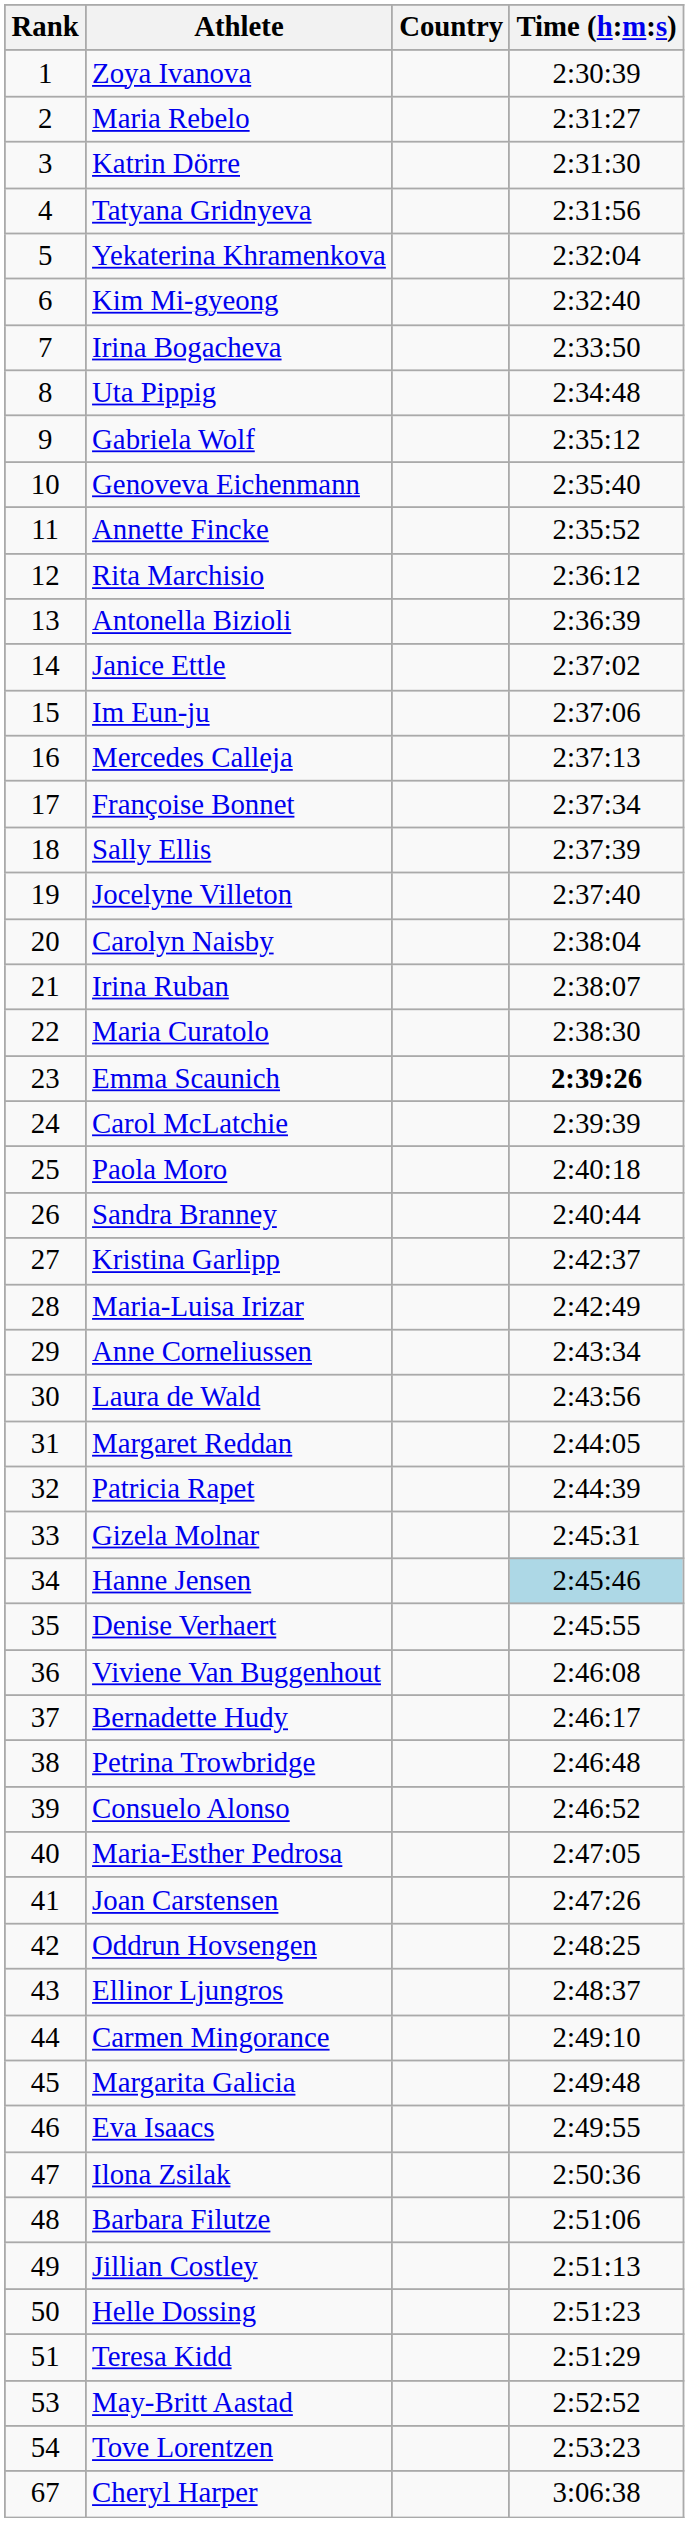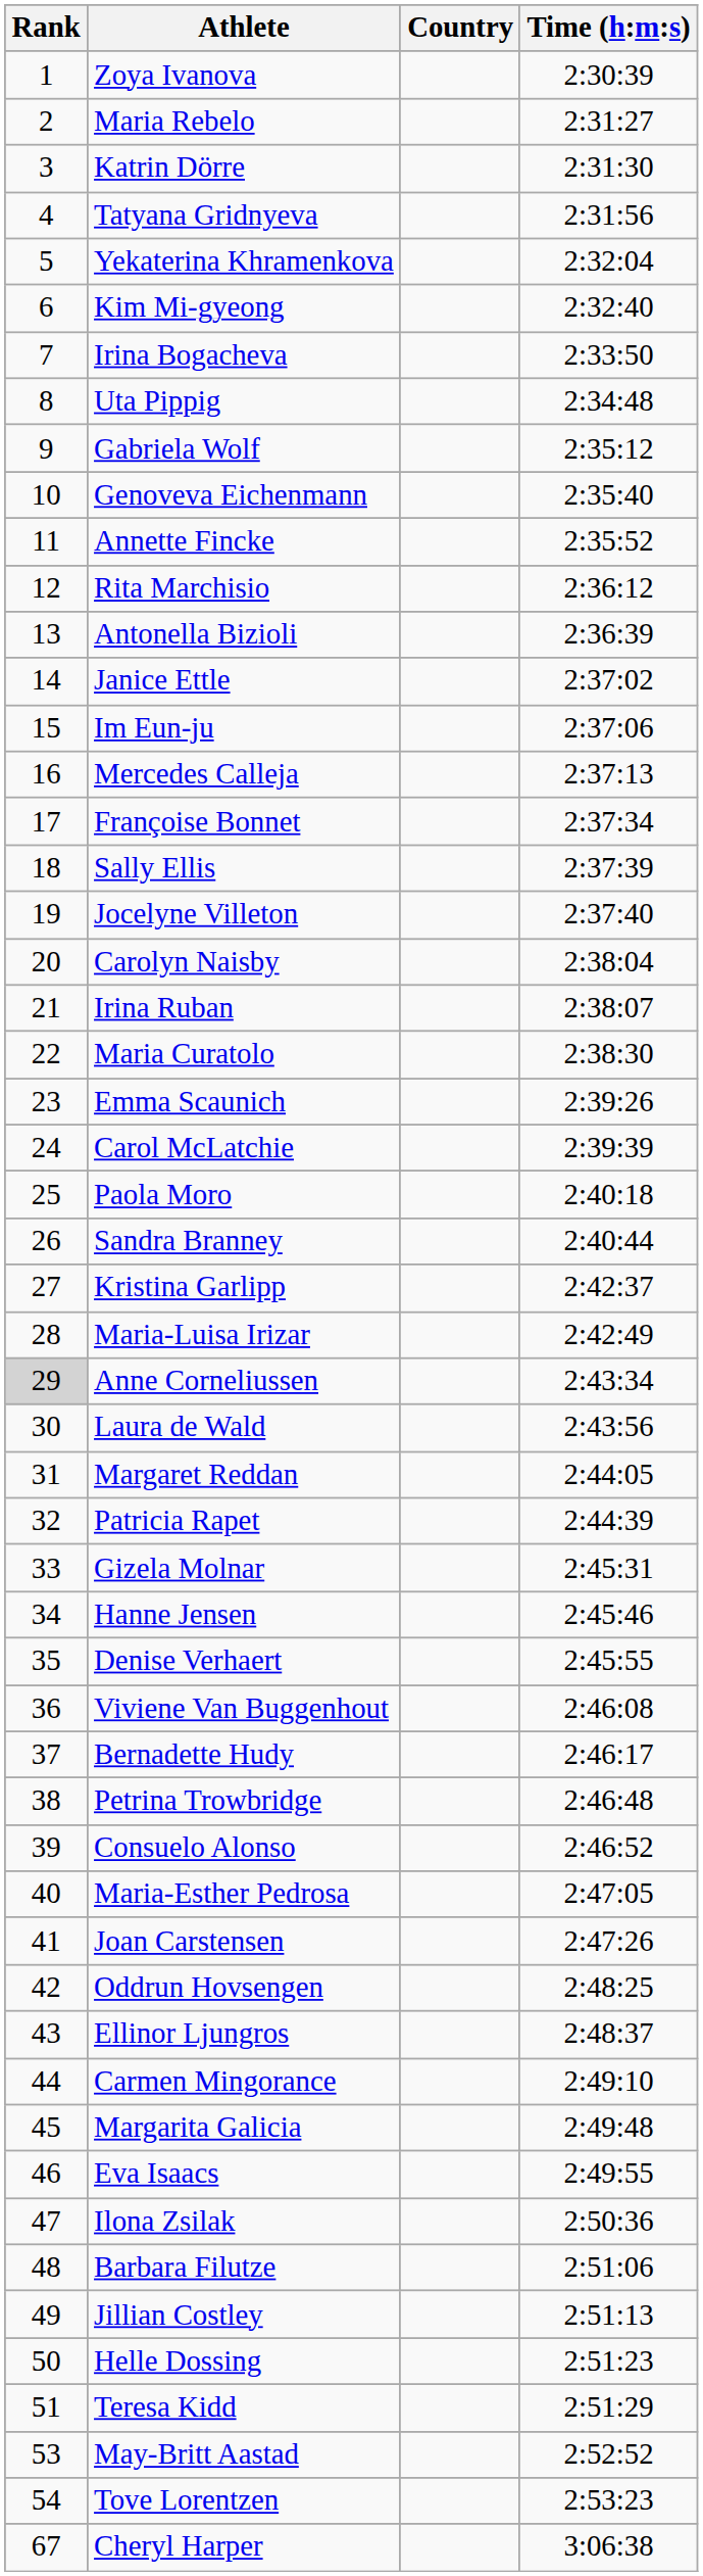Emma Scaunich | Time (h:m:s): bold -> normal
Anne Corneliussen | Rank: no background -> lightgrey background
Hanne Jensen | Time (h:m:s): lightblue background -> no background
